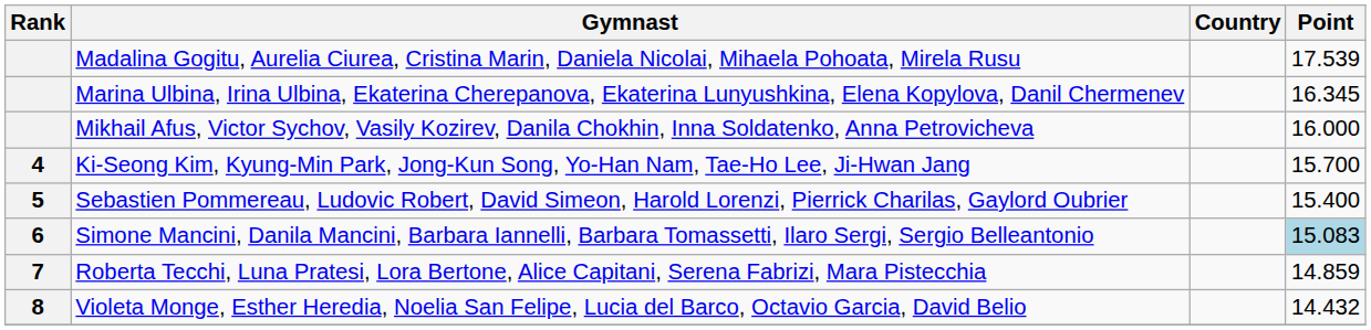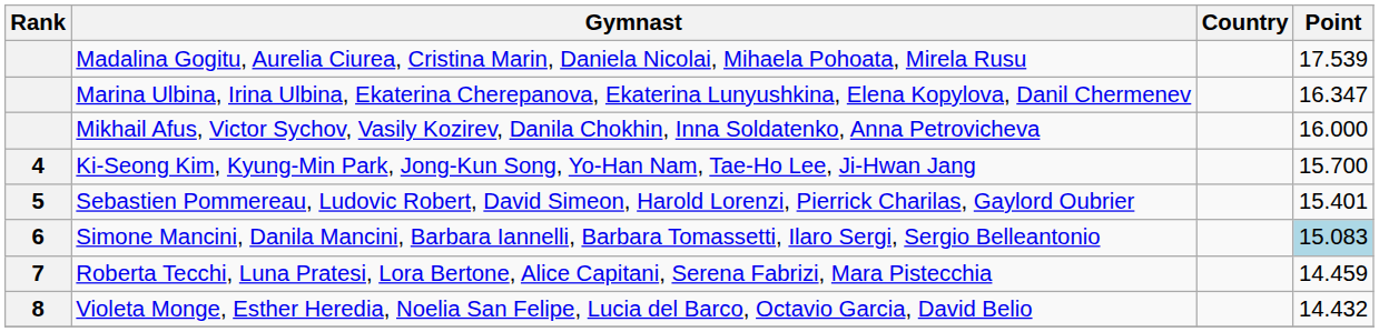row 3 | Point: 16.345 -> 16.347
row 6 | Point: 15.400 -> 15.401
row 8 | Point: 14.859 -> 14.459
